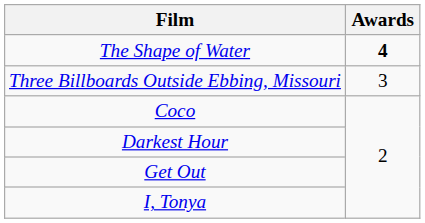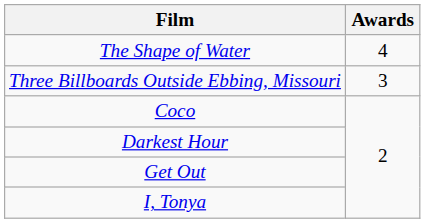The Shape of Water | Awards: bold -> normal
